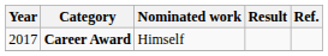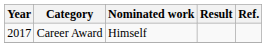row 2 | Category: bold -> normal
